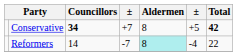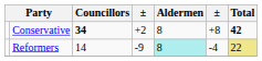Conservative | column 4: +7 -> +2
Conservative | column 6: +5 -> +8
Reformers | column 4: -7 -> -9
Reformers | Total: no background -> khaki background
